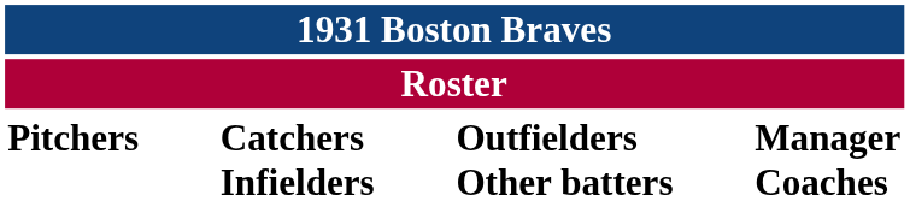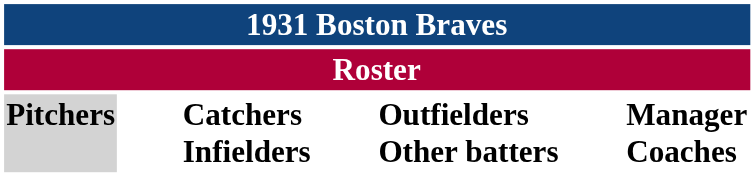Pitchers | column 1: no background -> lightgrey background
